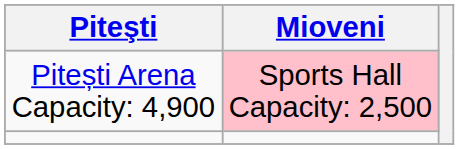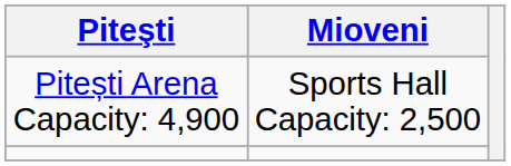Pitești Arena Capacity: 4,900 | Mioveni: pink background -> no background
